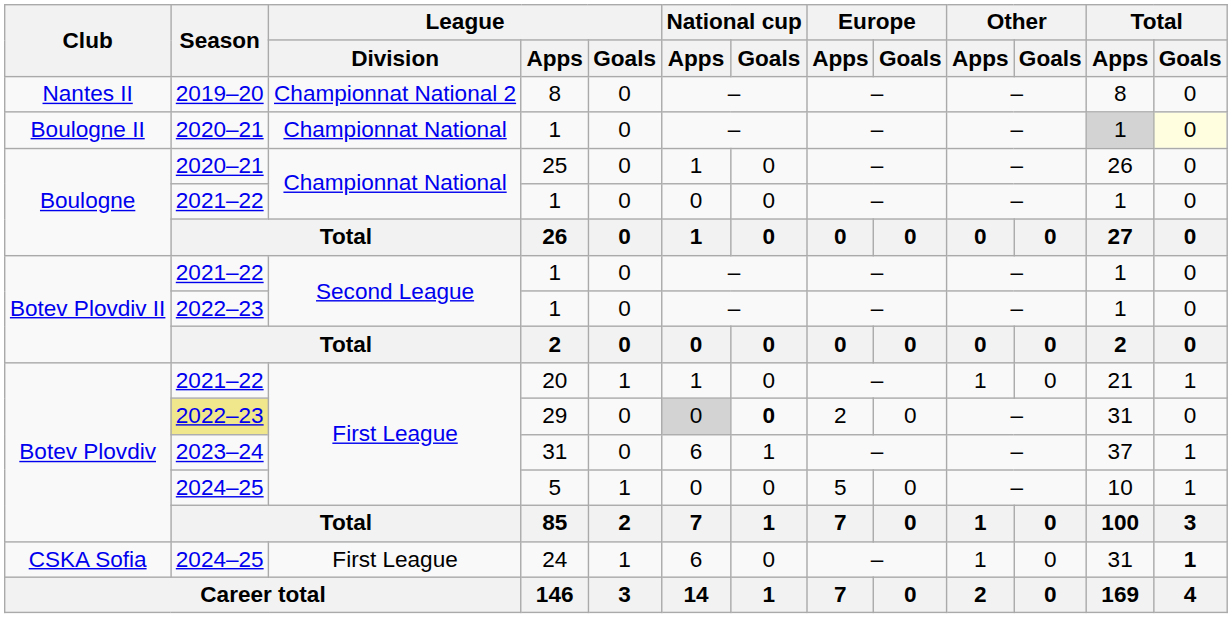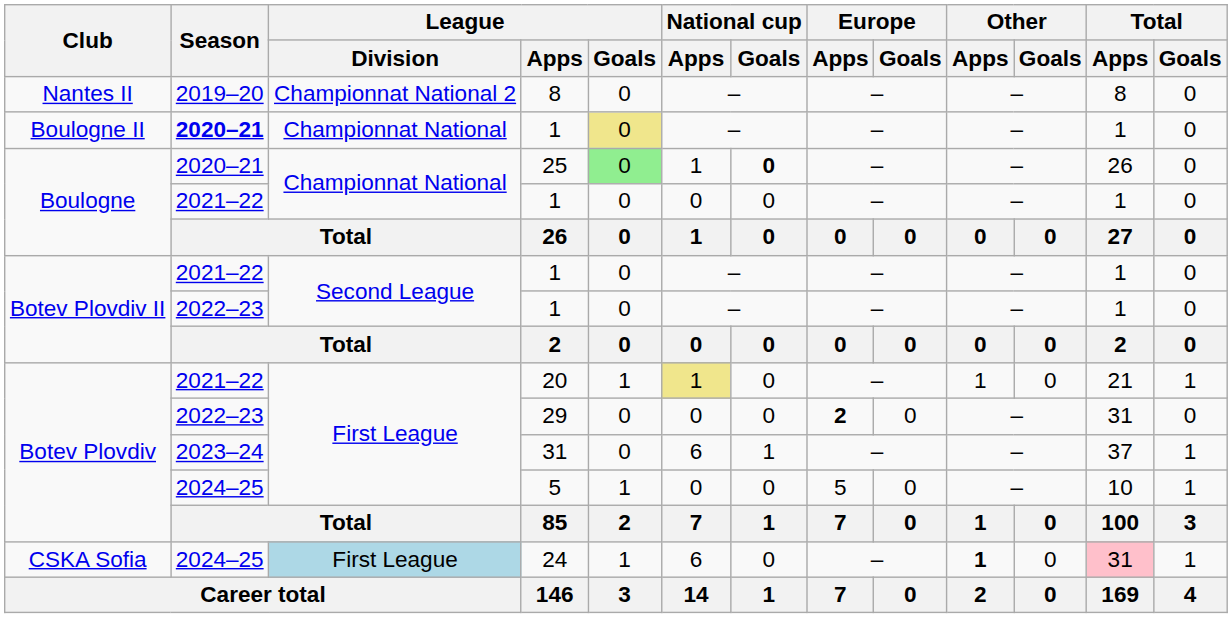Boulogne II / 1 | Season: normal -> bold
Boulogne II / 1 | League / Goals: no background -> khaki background
Boulogne II / 1 | Total / Apps: lightgrey background -> no background
Boulogne II / 1 | Total / Goals: lightyellow background -> no background
25 | League / Goals: no background -> lightgreen background
25 | National cup / Goals: normal -> bold
20 | National cup / Apps: no background -> khaki background
29 | Season: khaki background -> no background
29 | National cup / Apps: lightgrey background -> no background
29 | National cup / Goals: bold -> normal
29 | Europe / Apps: normal -> bold
24 | League / Division: no background -> lightblue background
24 | Other / Apps: normal -> bold
24 | Total / Apps: no background -> pink background
24 | Total / Goals: bold -> normal
